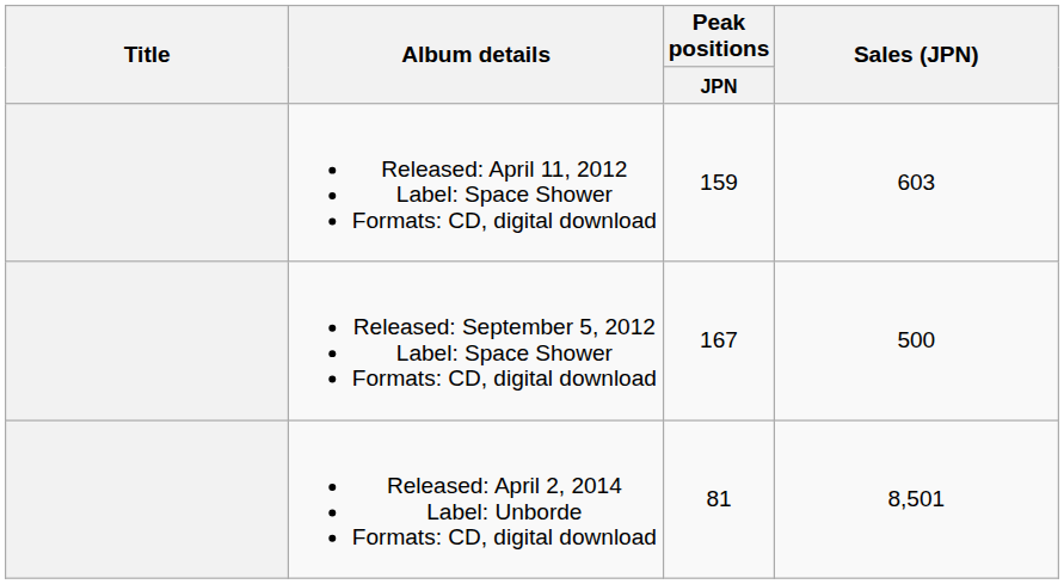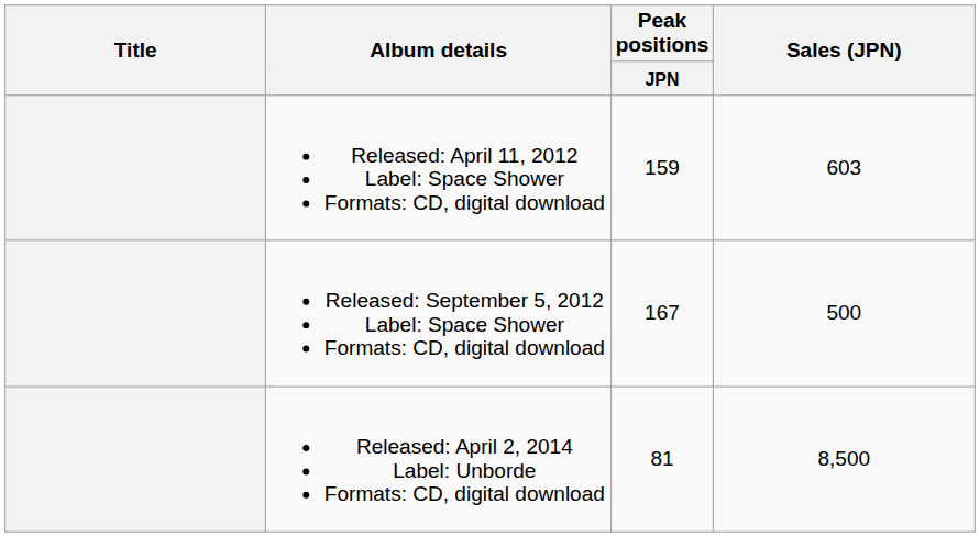row 5 | Sales (JPN): 8,501 -> 8,500
